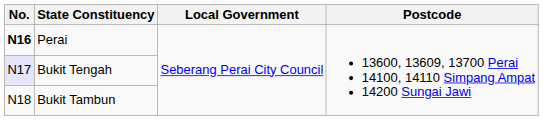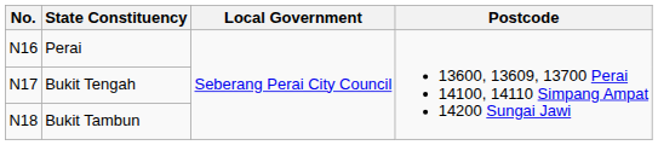Perai | No.: bold -> normal
Bukit Tengah | No.: lavender background -> no background
